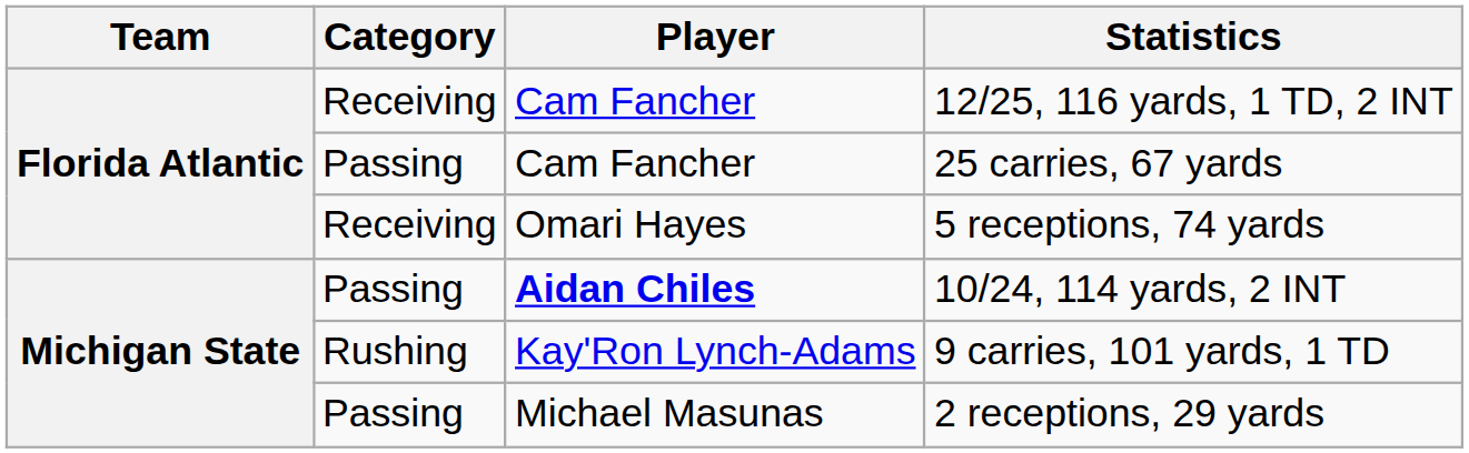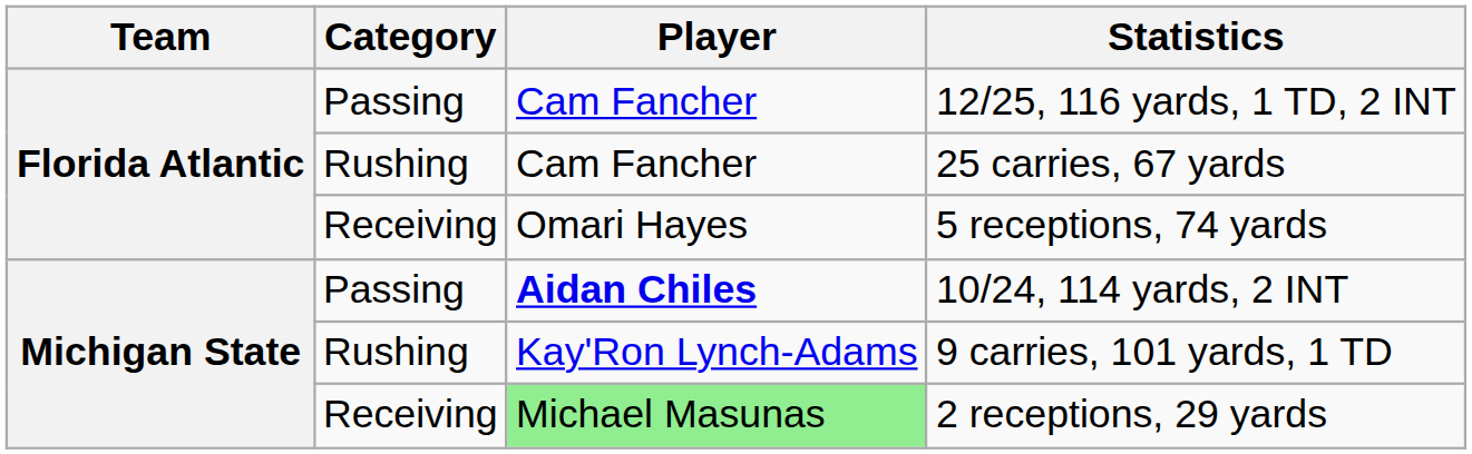12/25, 116 yards, 1 TD, 2 INT | Category: Receiving -> Passing
25 carries, 67 yards | Category: Passing -> Rushing
2 receptions, 29 yards | Category: Passing -> Receiving
2 receptions, 29 yards | Player: no background -> lightgreen background
